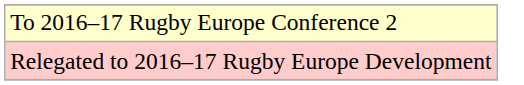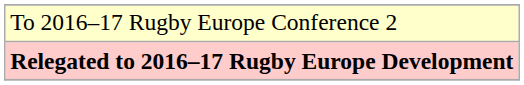row 2 | column 1: normal -> bold
